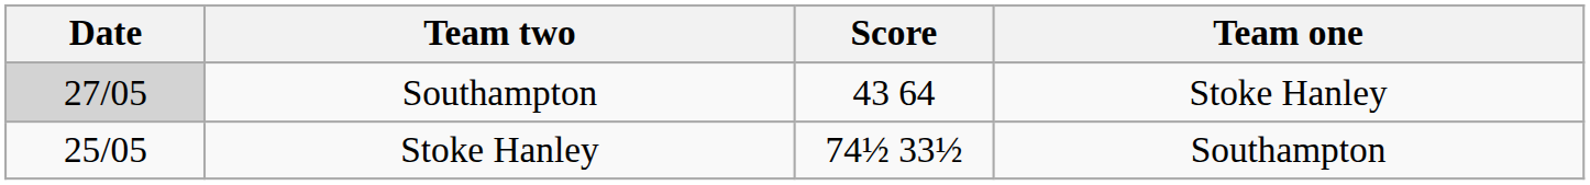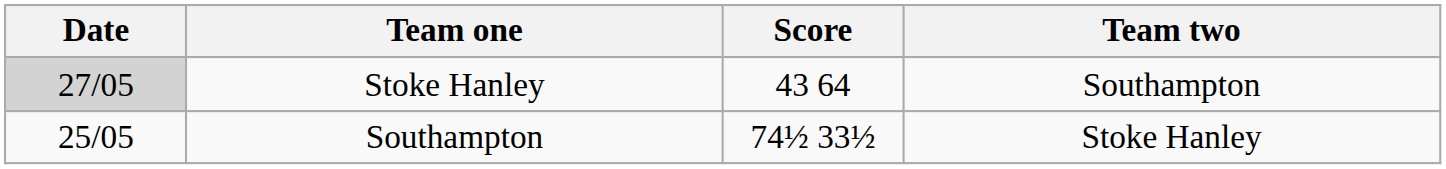columns swapped: Team one <-> Team two
